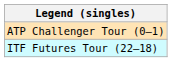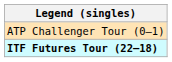row 3 | column 1: normal -> bold
